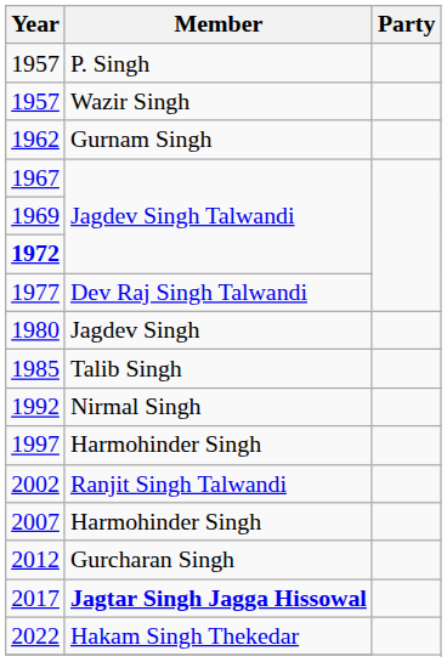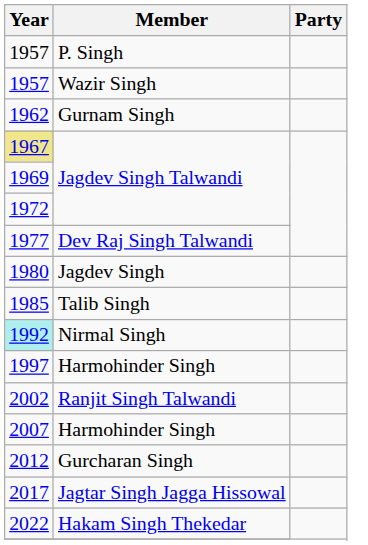1967 | Year: no background -> khaki background
1972 | Year: bold -> normal
1992 | Year: no background -> paleturquoise background
2017 | Member: bold -> normal
